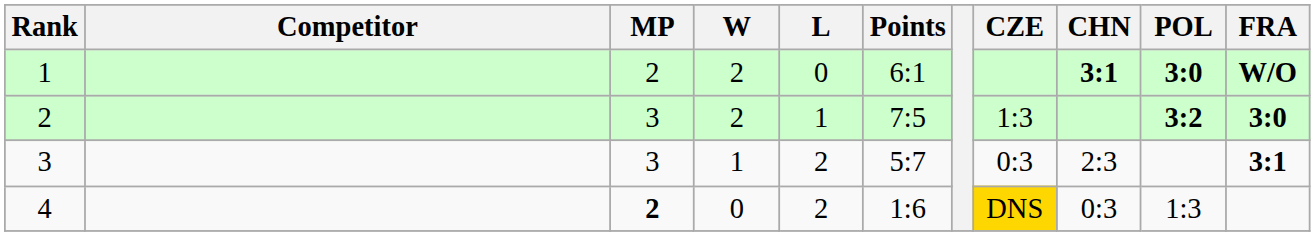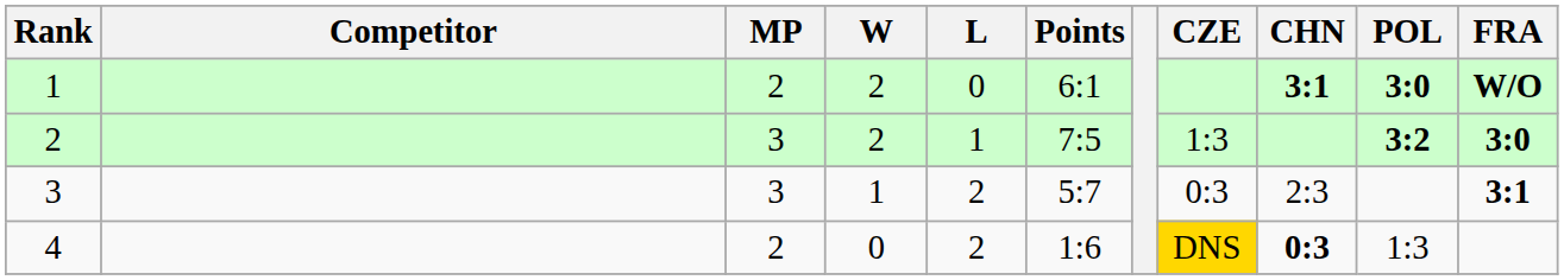4 | MP: bold -> normal
4 | CHN: normal -> bold
